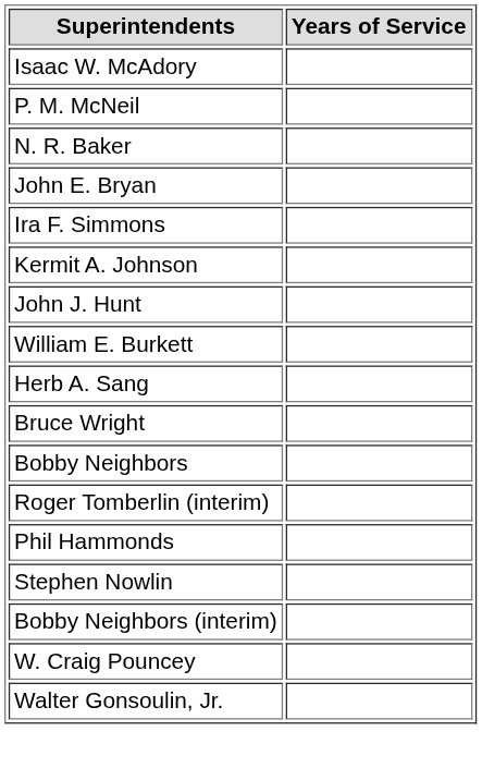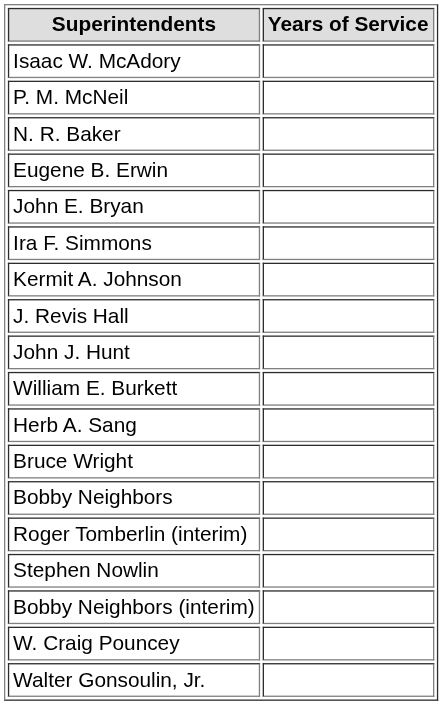+ row: Eugene B. Erwin
+ row: J. Revis Hall
- row: Phil Hammonds
